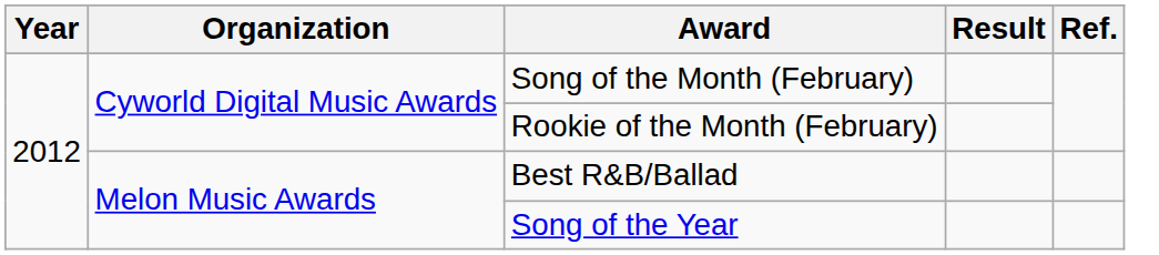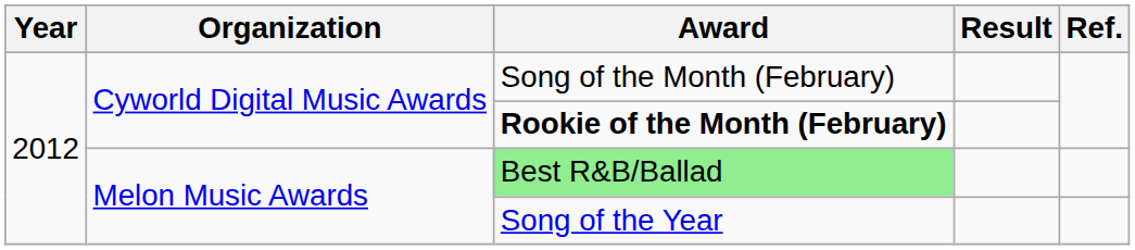Rookie of the Month (February) | Award: normal -> bold
Best R&B/Ballad | Award: no background -> lightgreen background
